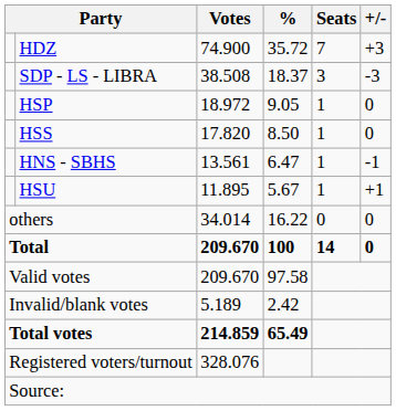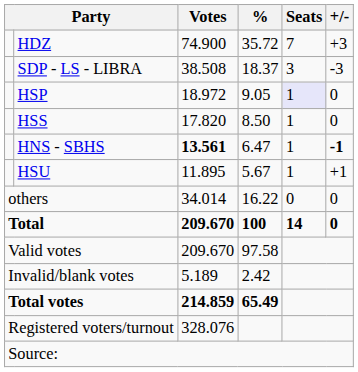HSP | Seats: no background -> lavender background
HNS - SBHS | Votes: normal -> bold
HNS - SBHS | +/-: normal -> bold
